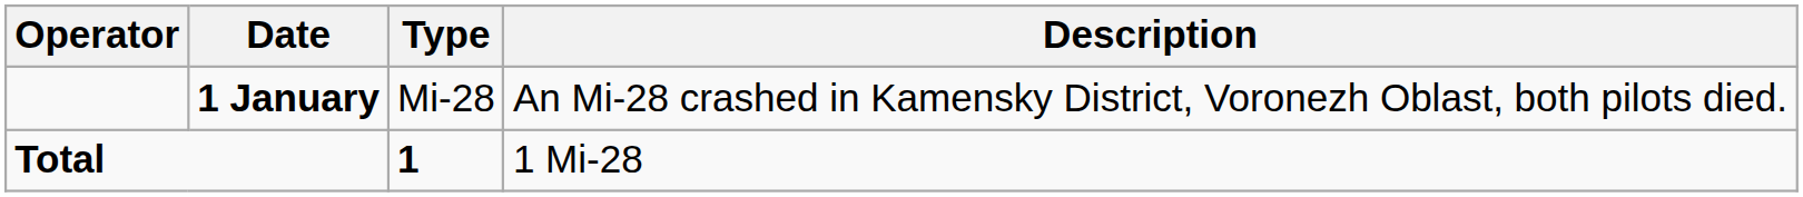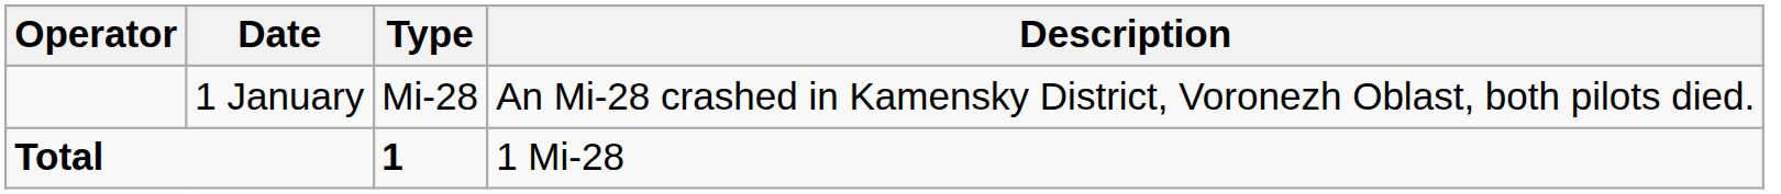row 2 | Date: bold -> normal
